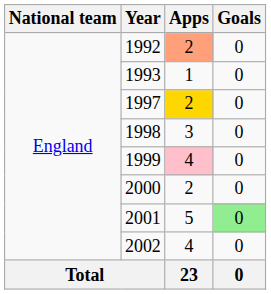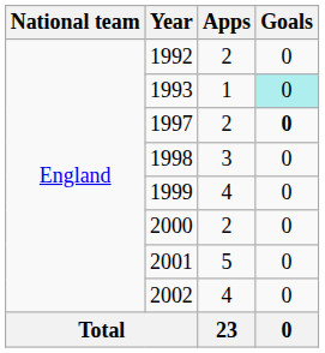1992 | Apps: lightsalmon background -> no background
1993 | Goals: no background -> paleturquoise background
1997 | Apps: gold background -> no background
1997 | Goals: normal -> bold
1999 | Apps: pink background -> no background
2001 | Goals: lightgreen background -> no background
